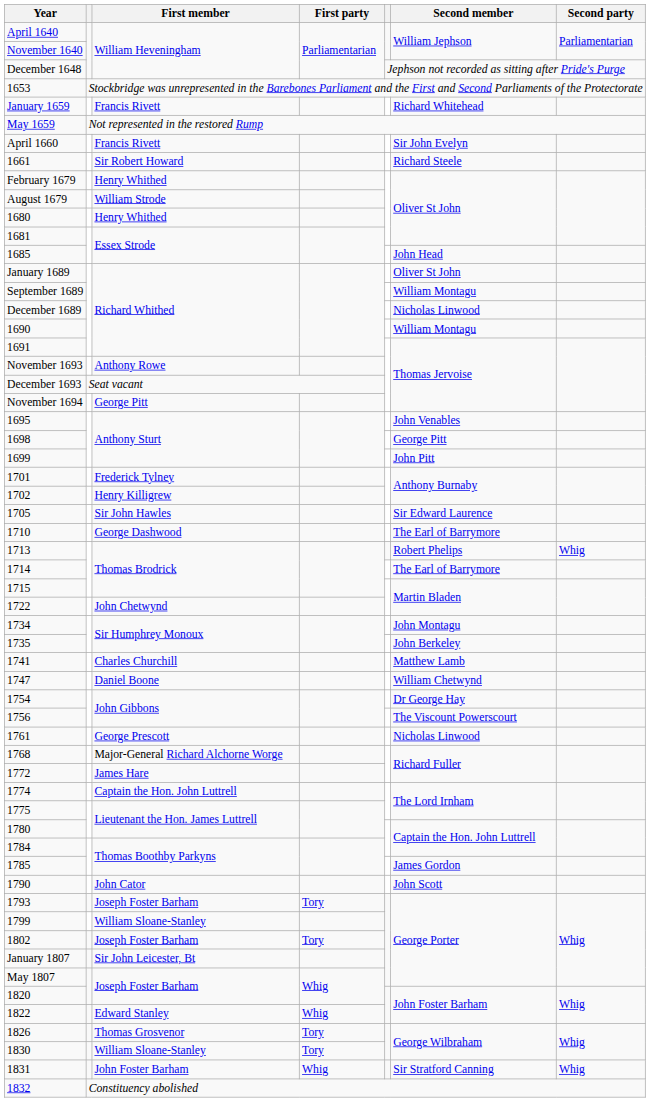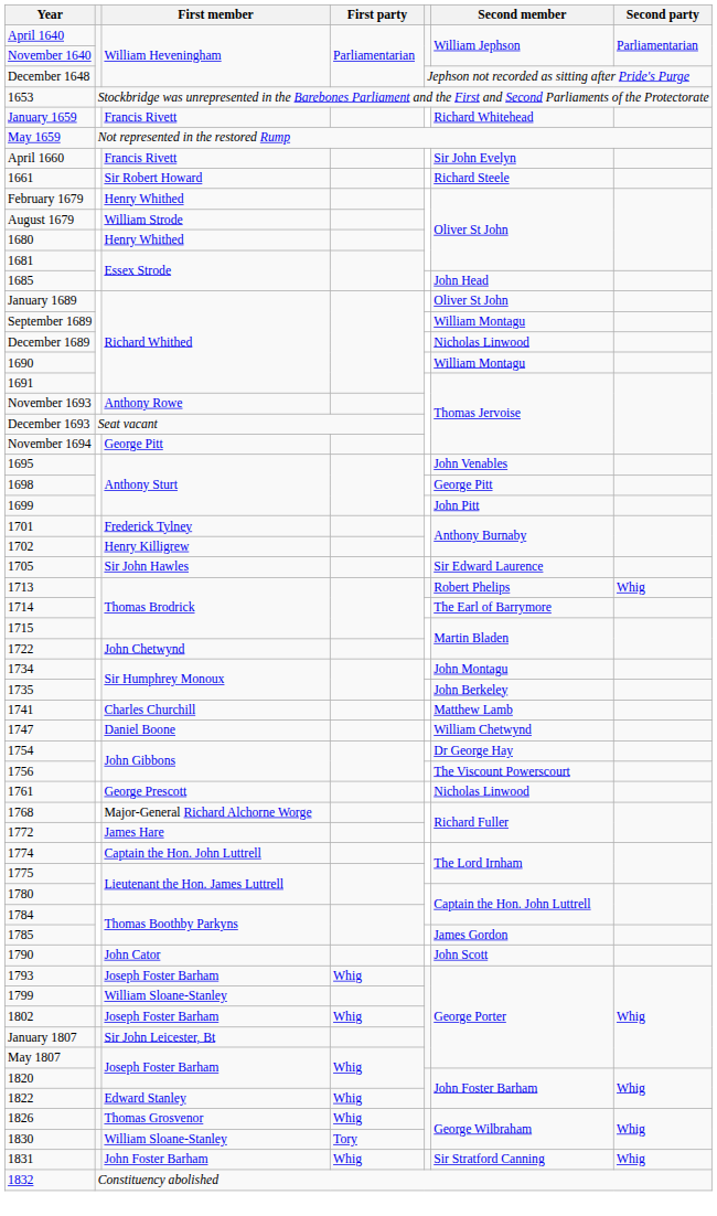- row: 1710 | George Dashwood | The Earl of Barrymore
1793 | First party: Tory -> Whig
1802 | First party: Tory -> Whig
1826 | First party: Tory -> Whig
